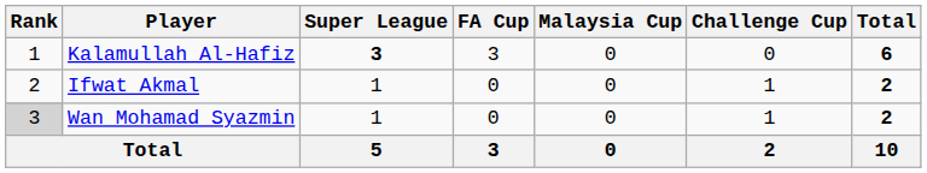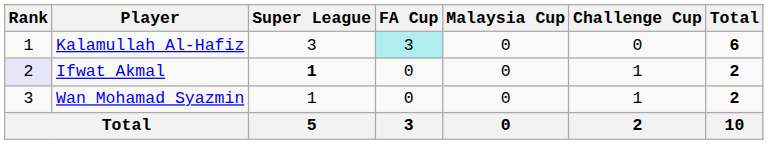Kalamullah Al-Hafiz | Super League: bold -> normal
Kalamullah Al-Hafiz | FA Cup: no background -> paleturquoise background
Ifwat Akmal | Rank: no background -> lavender background
Ifwat Akmal | Super League: normal -> bold
Wan Mohamad Syazmin | Rank: lightgrey background -> no background
